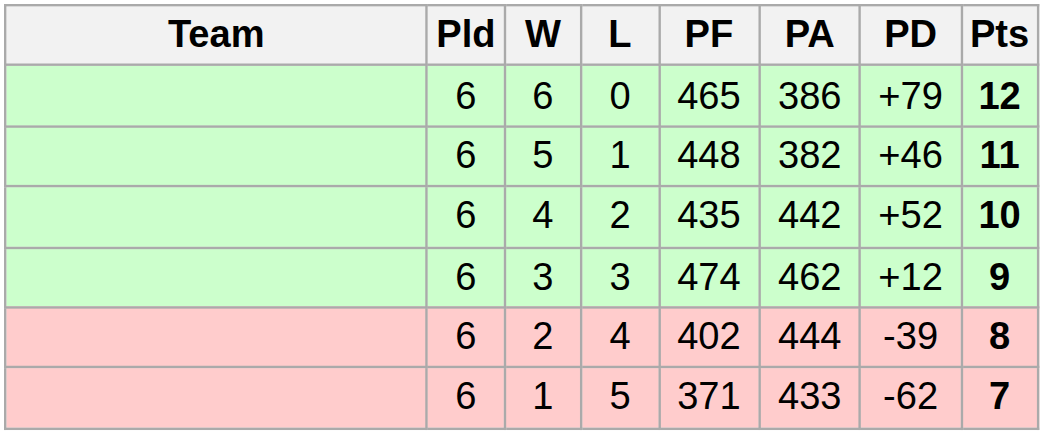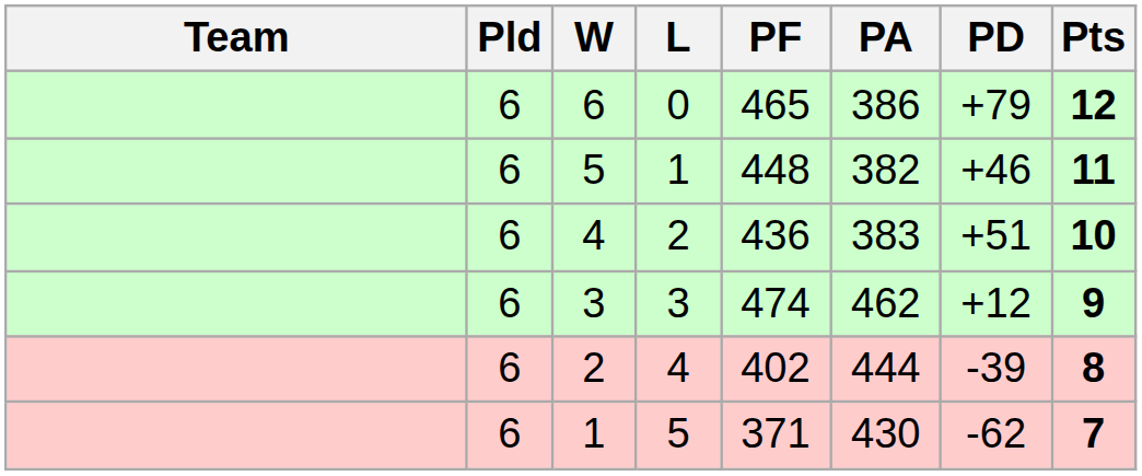row 4 | PF: 435 -> 436
row 4 | PA: 442 -> 383
row 4 | PD: +52 -> +51
row 7 | PA: 433 -> 430
